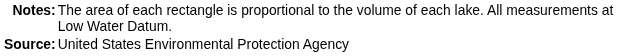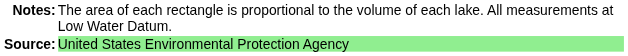Source: | column 2: no background -> lightgreen background
